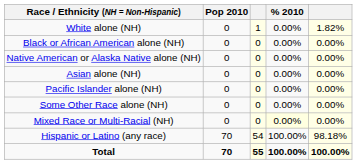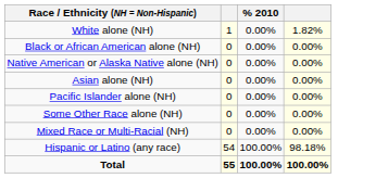- column: Pop 2010 | 0 | 0 | 0 | 0 | 0 | 0 | 0 | 70 | 70
Mixed Race or Multi-Racial (NH) | % 2010: lightyellow background -> no background
